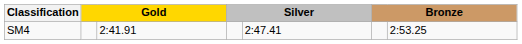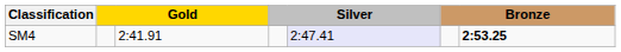SM4 | column 5: no background -> lavender background
SM4 | column 7: normal -> bold
